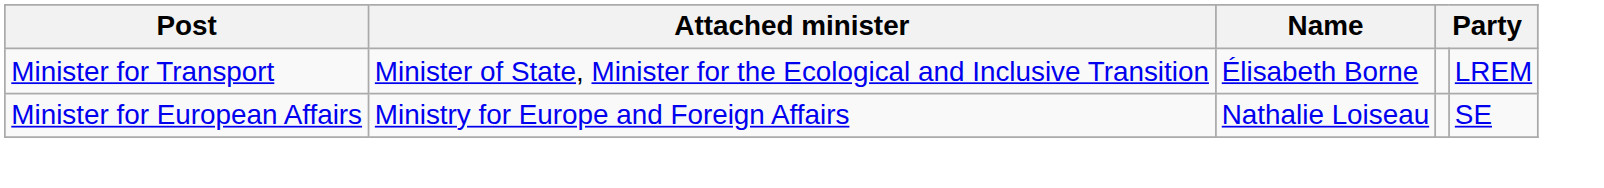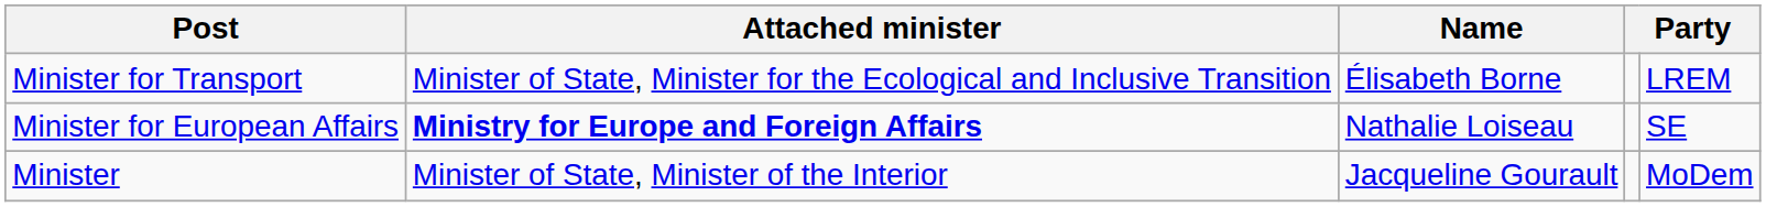Minister for European Affairs | Attached minister: normal -> bold
+ row: Minister | Minister of State, Minister of the Interior | Jacqueline Gourault | MoDem
